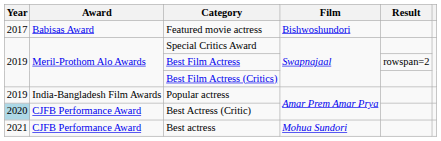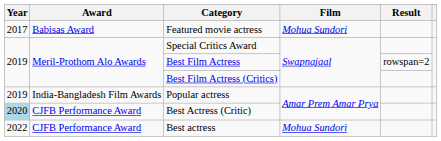Featured movie actress | Film: Bishwoshundori -> Mohua Sundori
Best actress | Year: 2021 -> 2022
